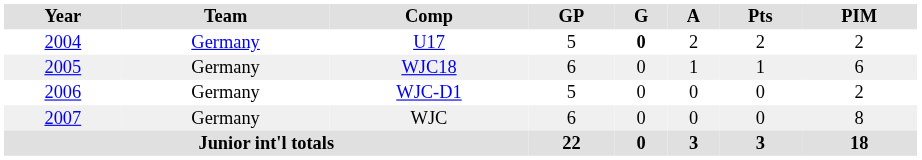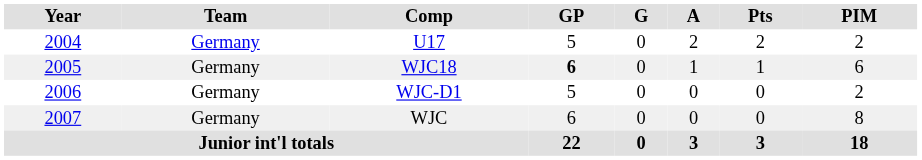U17 | G: bold -> normal
WJC18 | GP: normal -> bold
